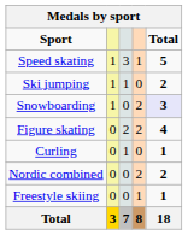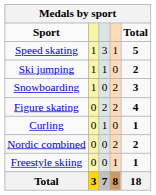Snowboarding | Total: lavender background -> no background
